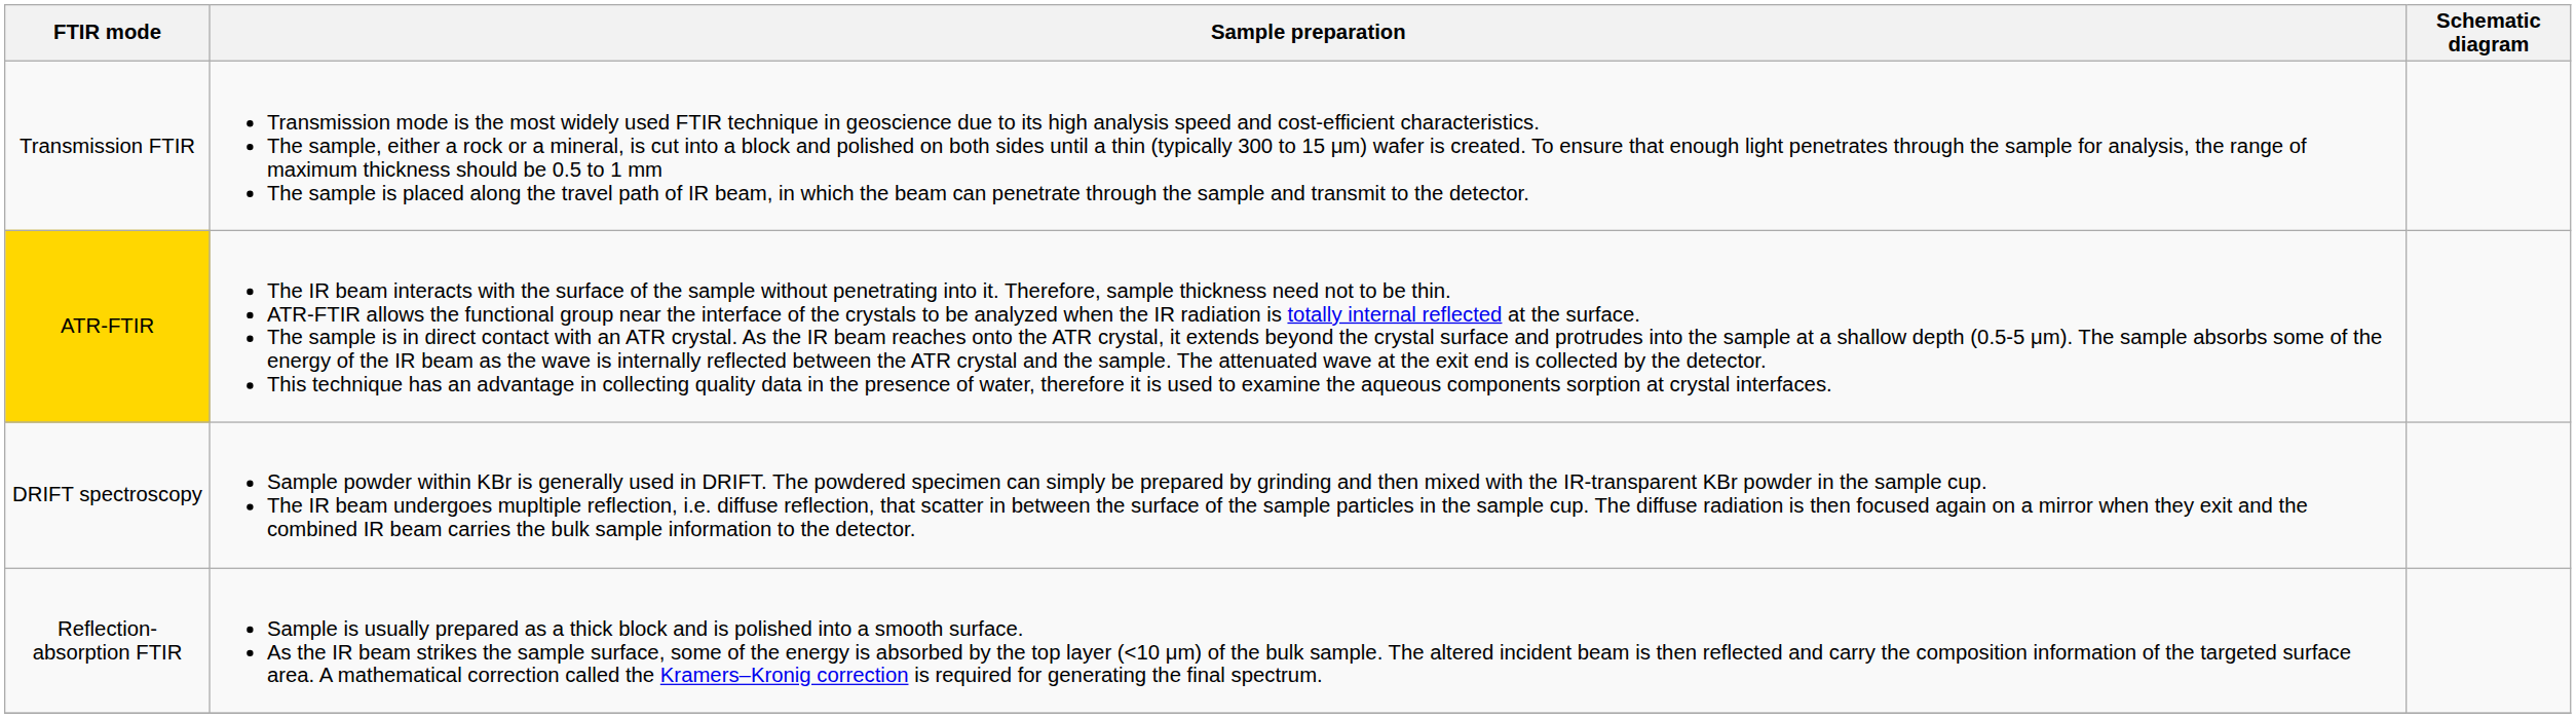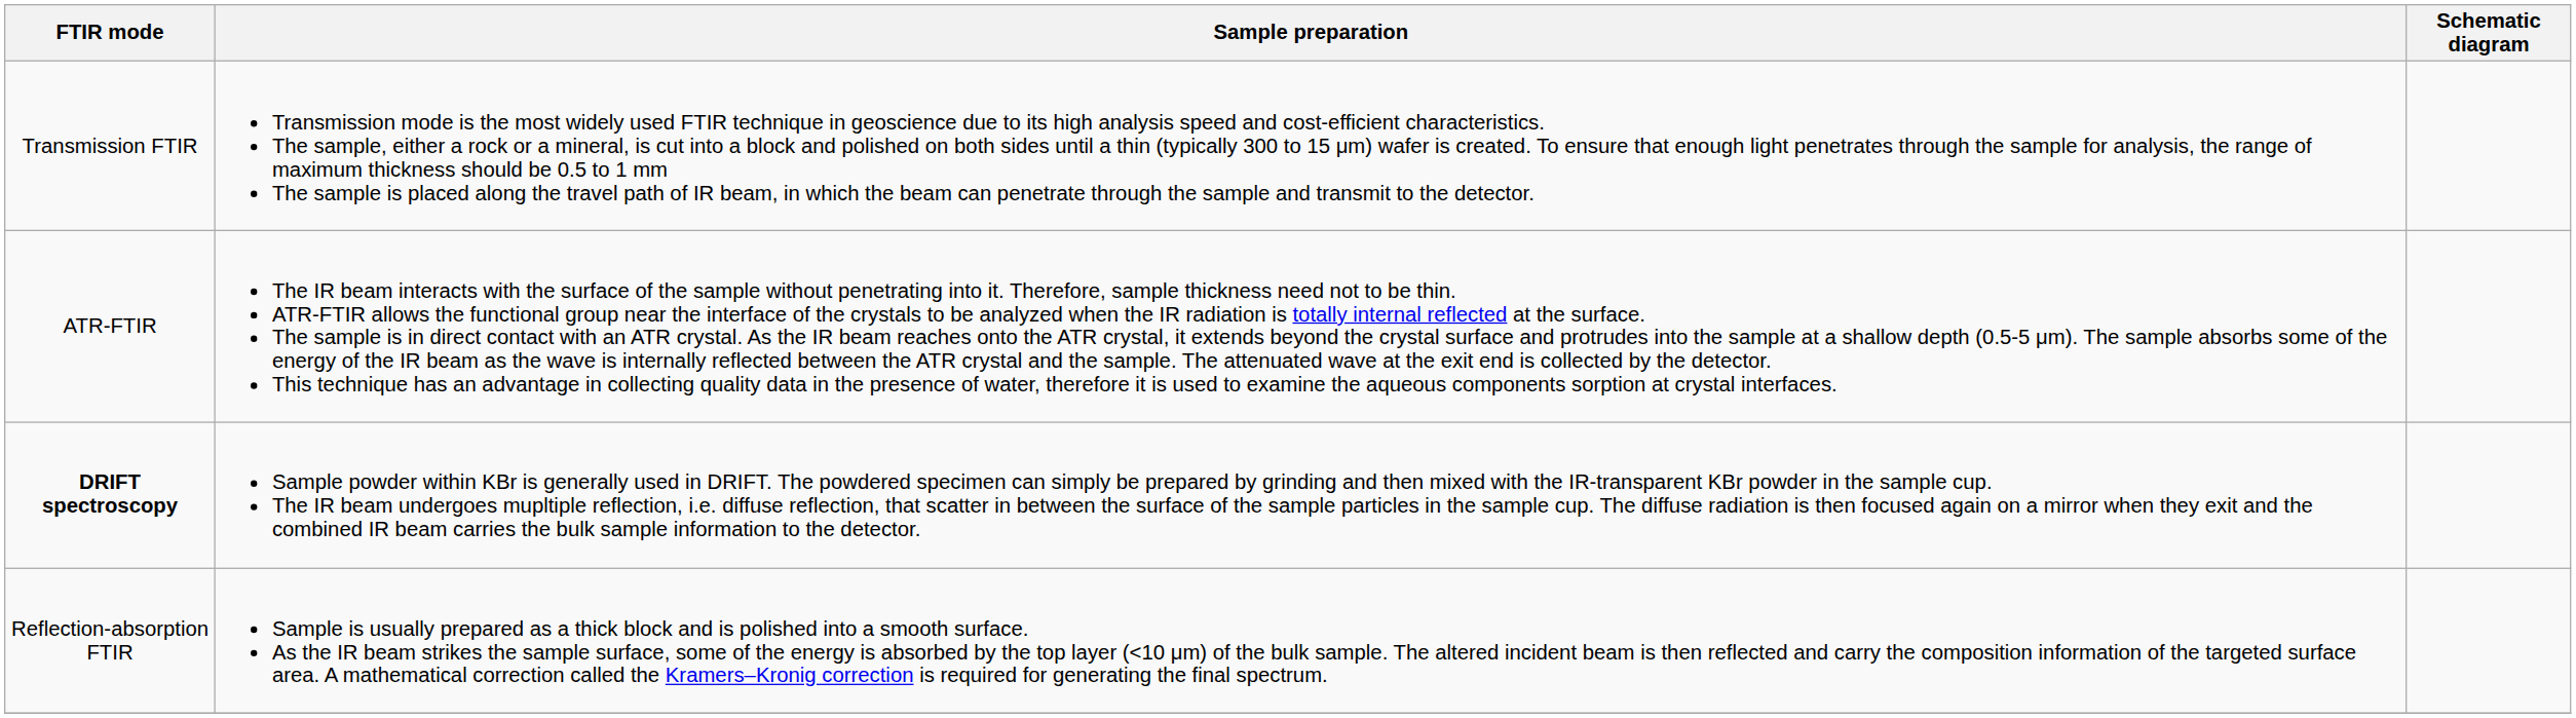ATR-FTIR | FTIR mode: gold background -> no background
DRIFT spectroscopy | FTIR mode: normal -> bold
